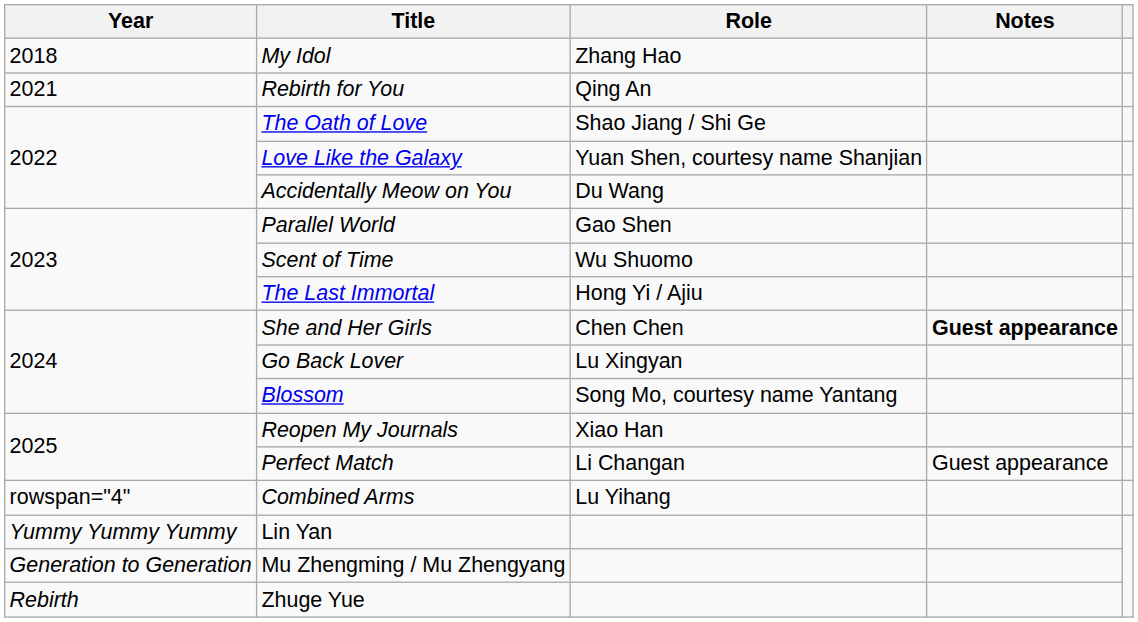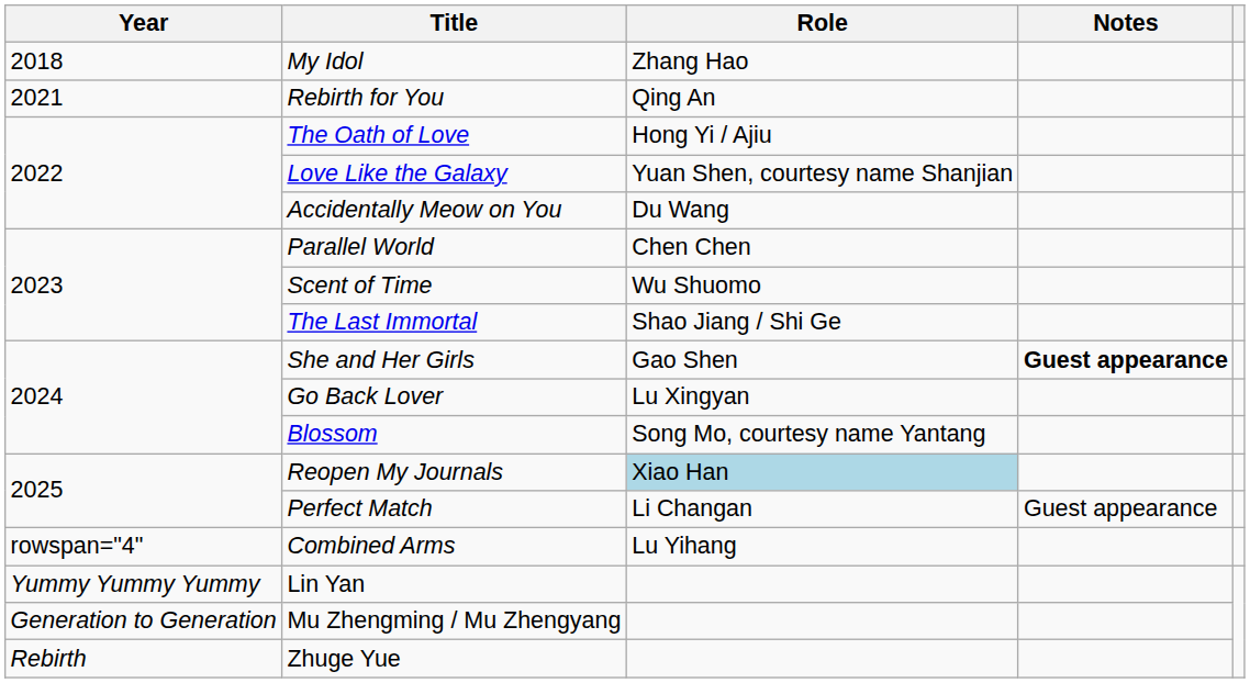The Oath of Love | Role: Shao Jiang / Shi Ge -> Hong Yi / Ajiu
Parallel World | Role: Gao Shen -> Chen Chen
The Last Immortal | Role: Hong Yi / Ajiu -> Shao Jiang / Shi Ge
She and Her Girls | Role: Chen Chen -> Gao Shen
Reopen My Journals | Role: no background -> lightblue background
